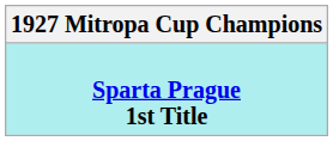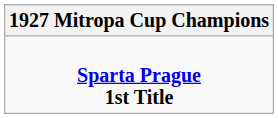row 2 | column 1: paleturquoise background -> no background
